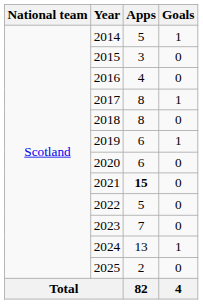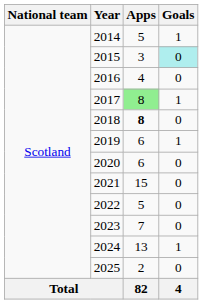2015 | Goals: no background -> paleturquoise background
2017 | Apps: no background -> lightgreen background
2018 | Apps: normal -> bold
2021 | Apps: bold -> normal
